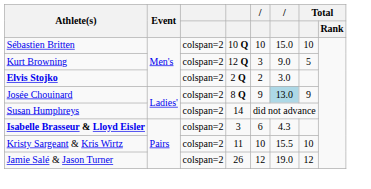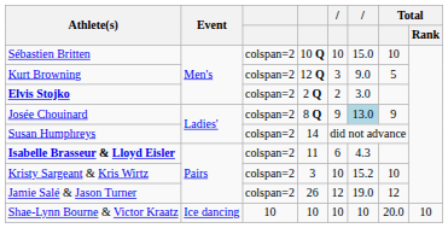Isabelle Brasseur & Lloyd Eisler | column 4: 3 -> 11
Kristy Sargeant & Kris Wirtz | column 4: 11 -> 3
Kristy Sargeant & Kris Wirtz | column 6: 15.5 -> 15.2
+ row: Shae-Lynn Bourne & Victor Kraatz | Ice dancing | 10 | 10 | 10 | 10 | 20.0 | 10
